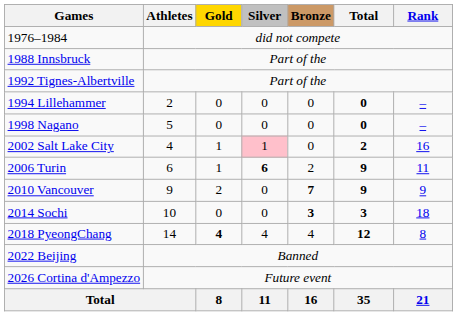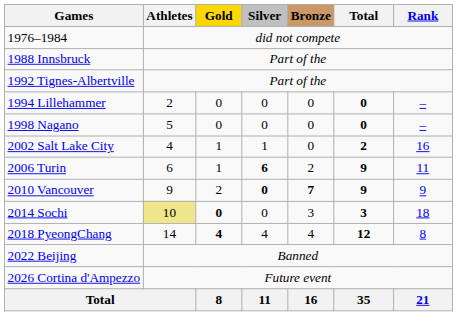2002 Salt Lake City | Silver: pink background -> no background
2010 Vancouver | Silver: normal -> bold
2014 Sochi | Athletes: no background -> khaki background
2014 Sochi | Gold: normal -> bold
2014 Sochi | Bronze: bold -> normal
